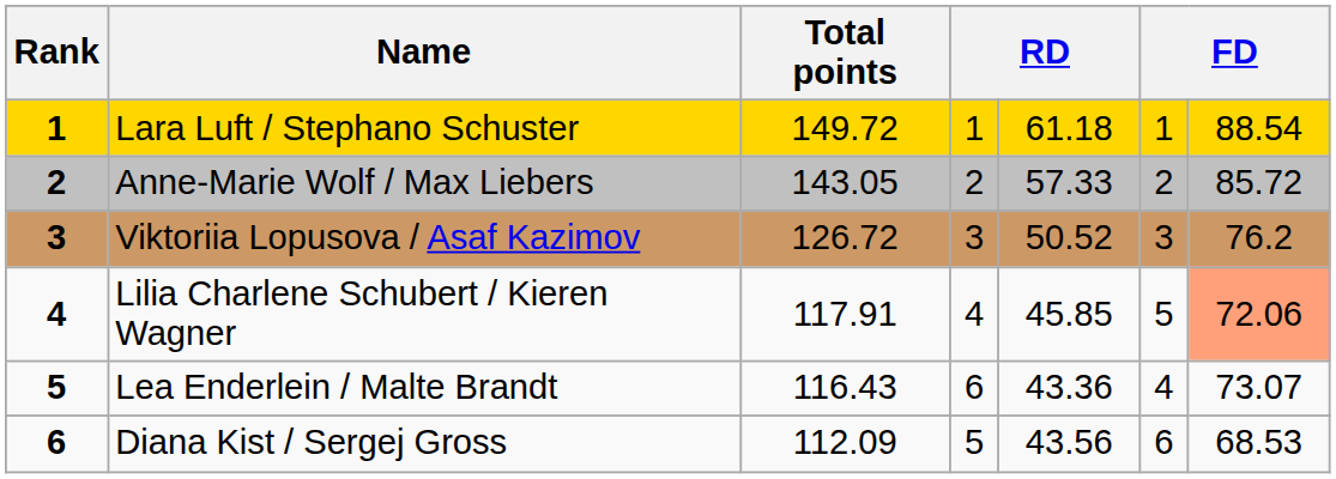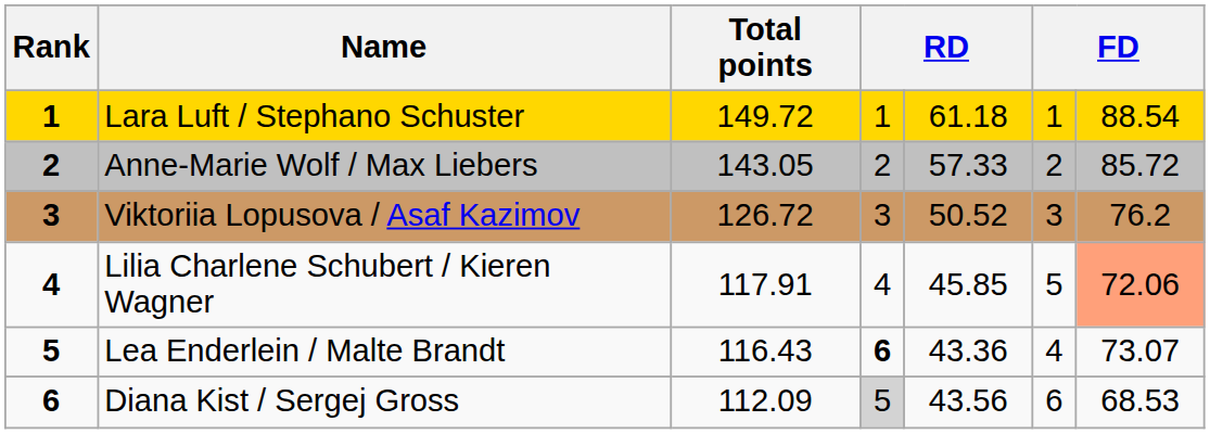Lea Enderlein / Malte Brandt | column 4: normal -> bold
Diana Kist / Sergej Gross | column 4: no background -> lightgrey background
